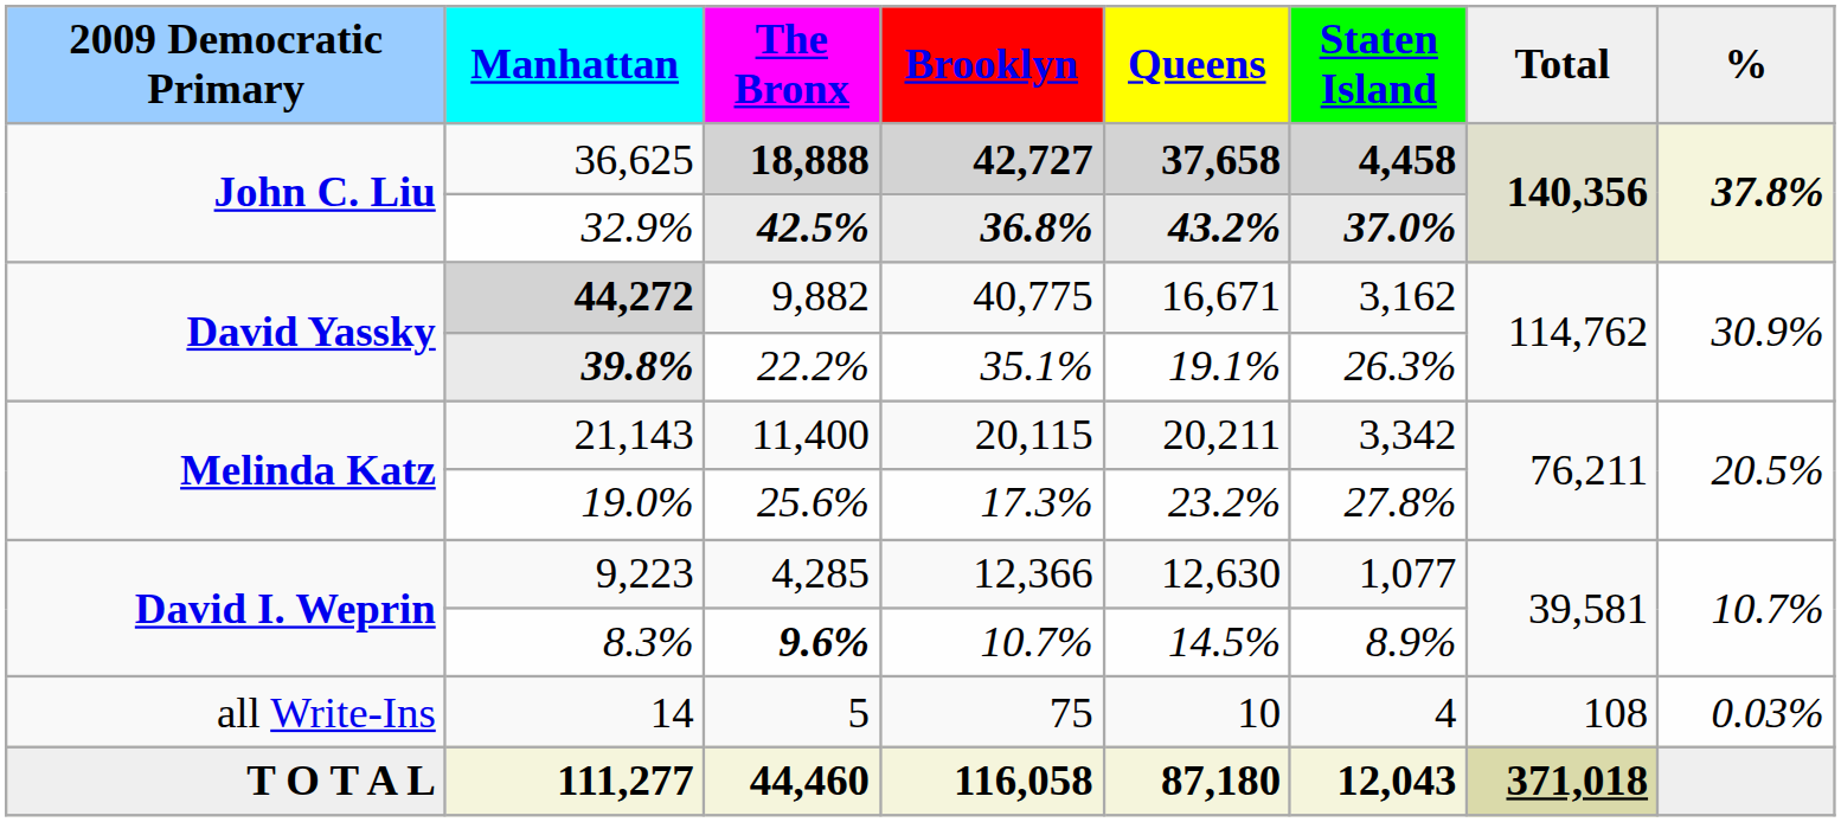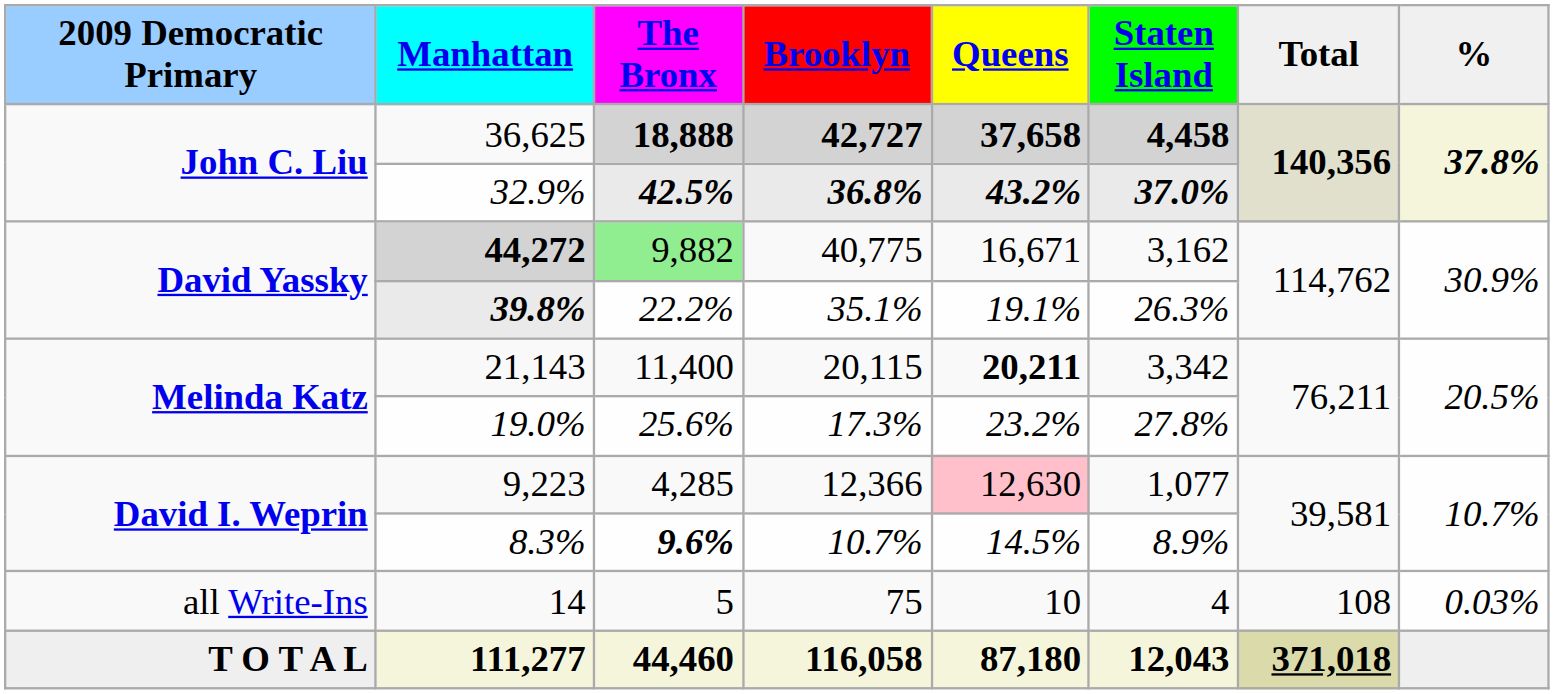44,272 | The Bronx: no background -> lightgreen background
21,143 | Queens: normal -> bold
9,223 | Queens: no background -> pink background
